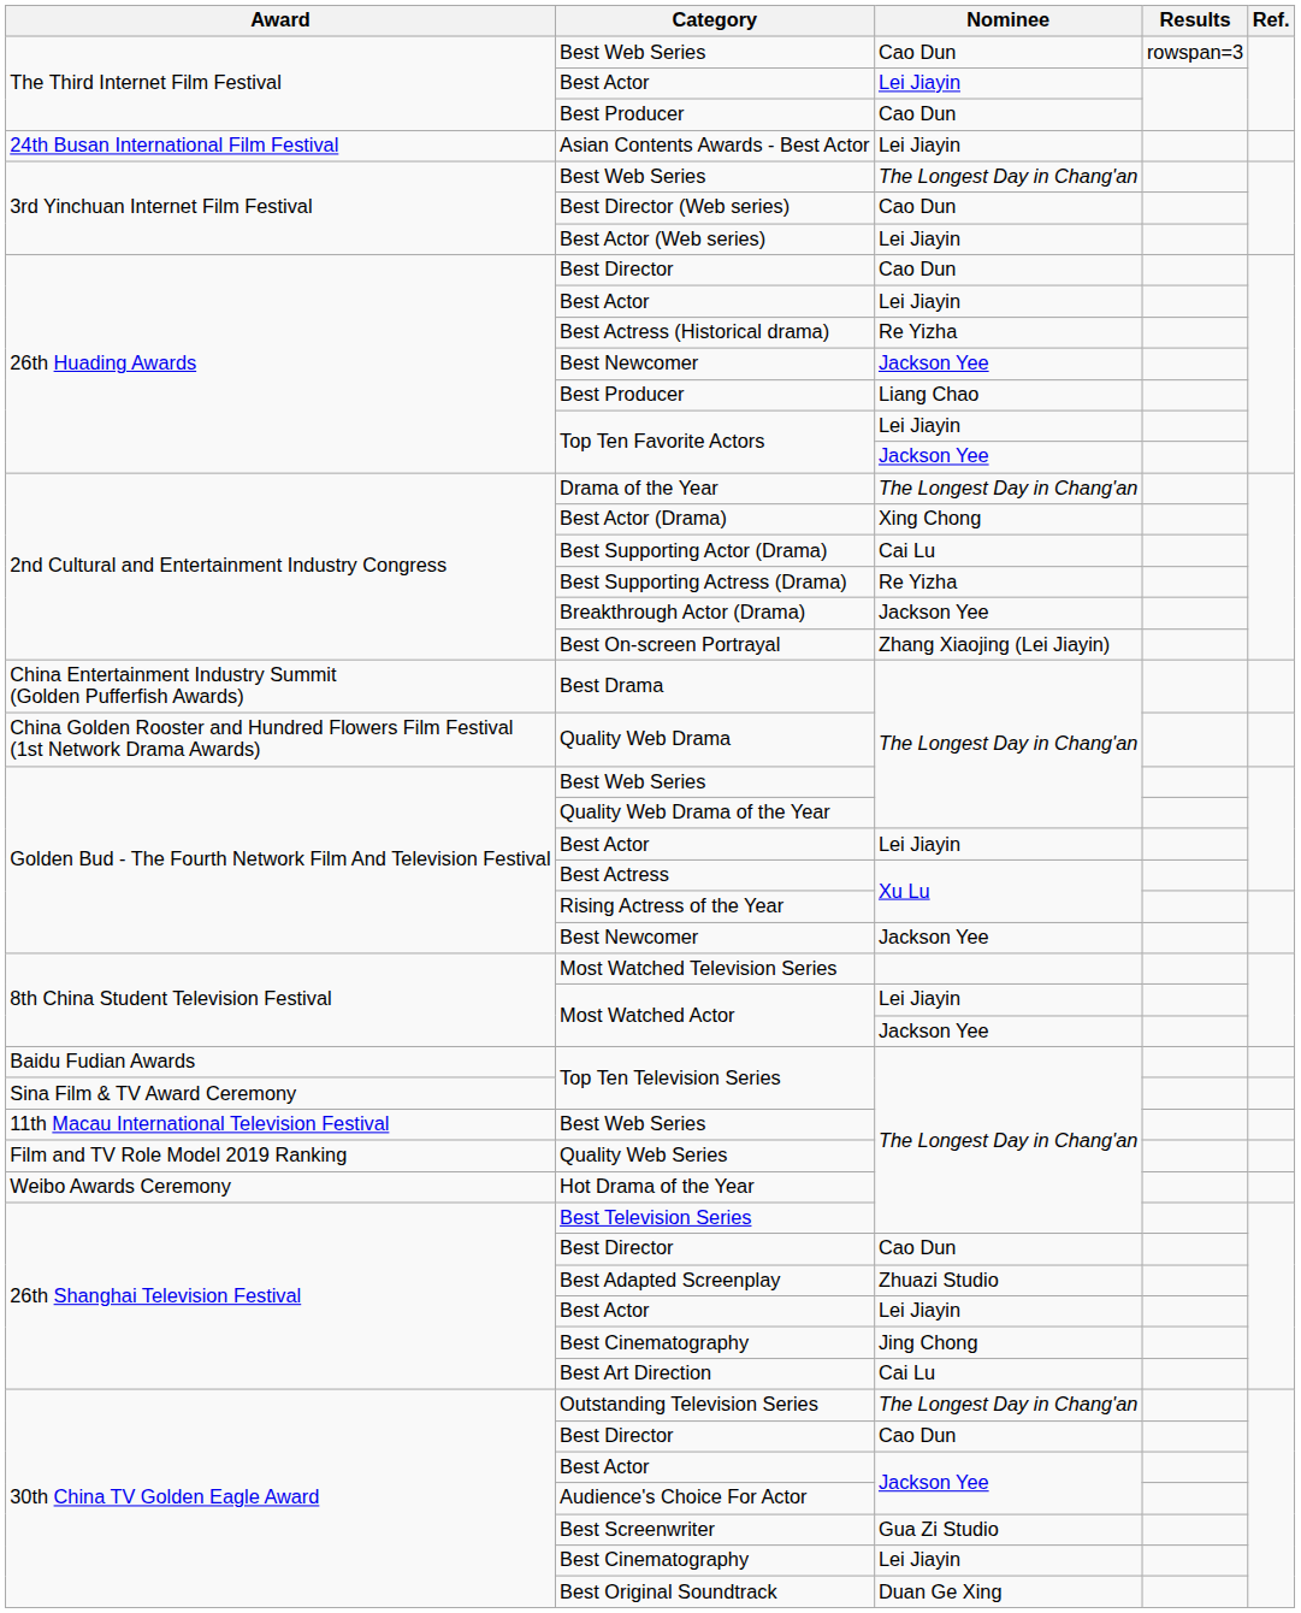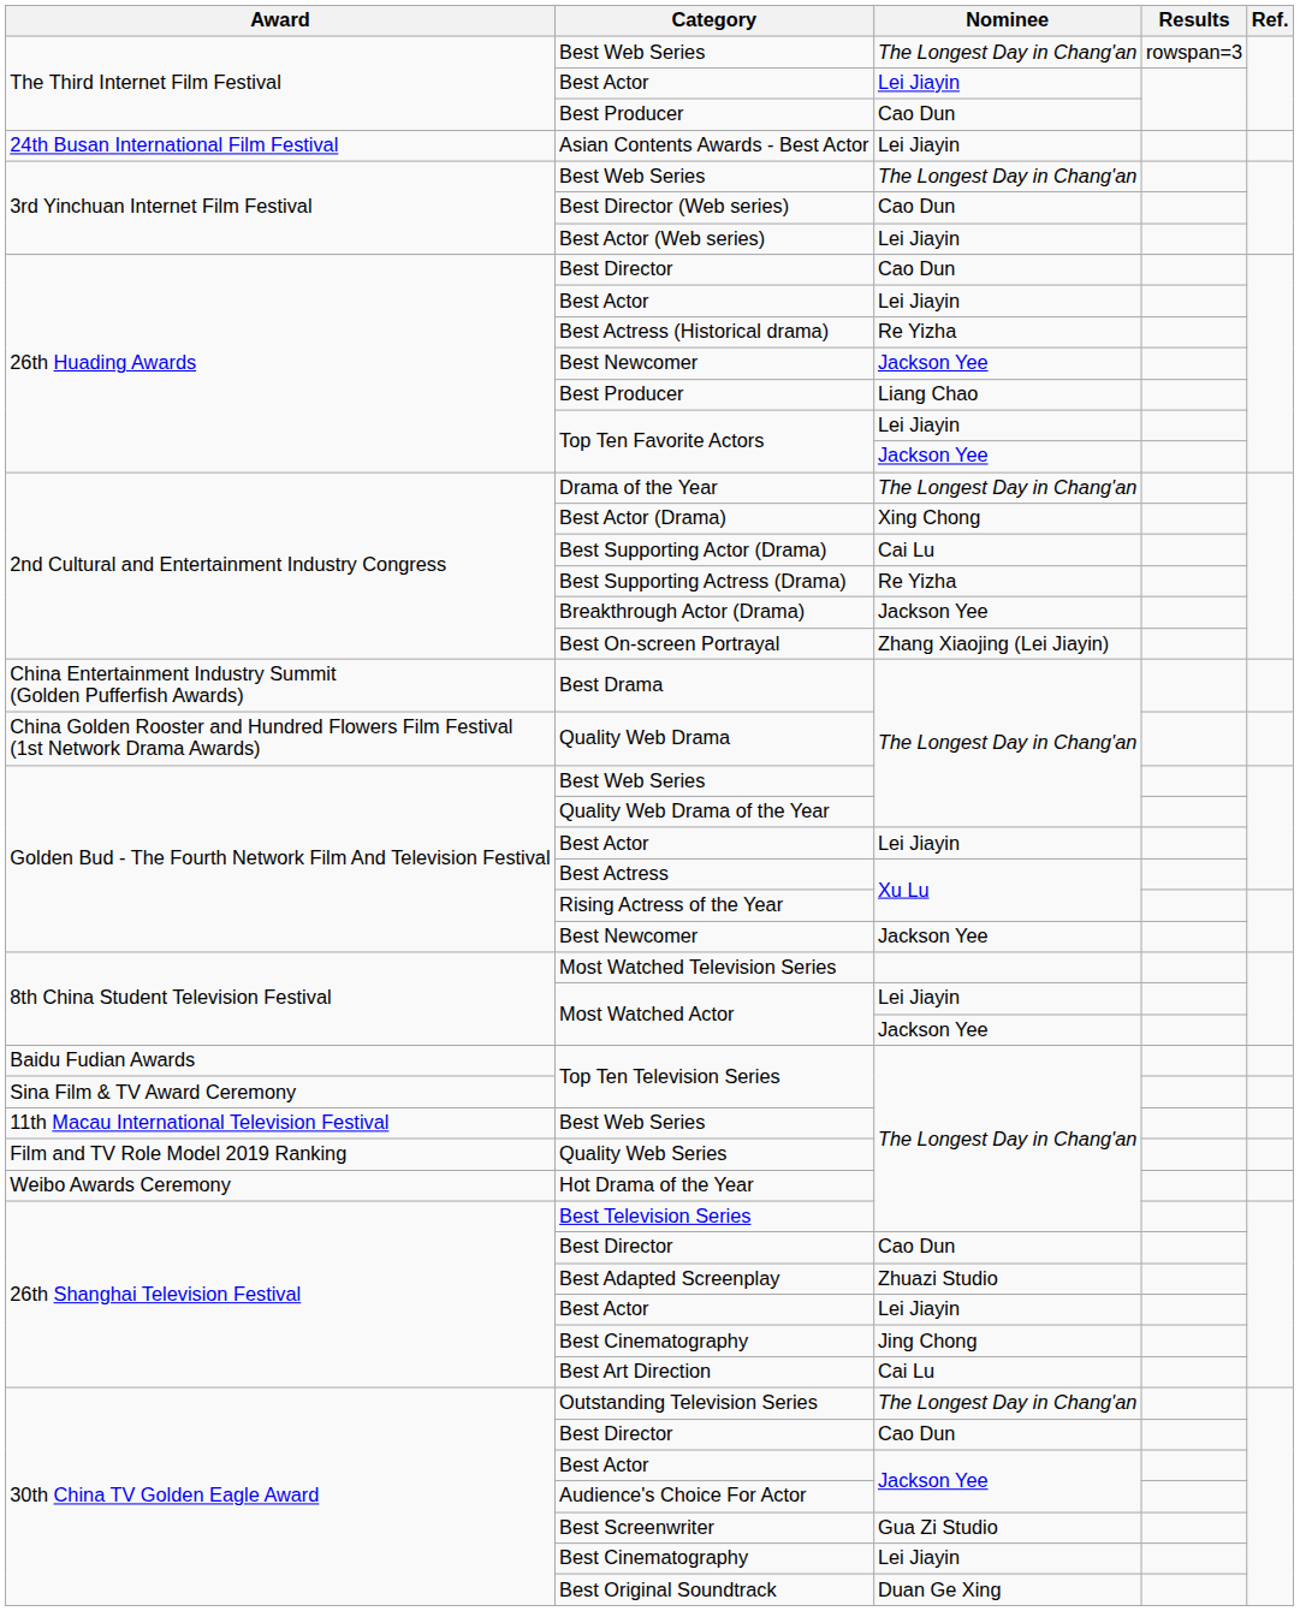The Third Internet Film Festival / Best Web Series | Nominee: Cao Dun -> The Longest Day in Chang'an
